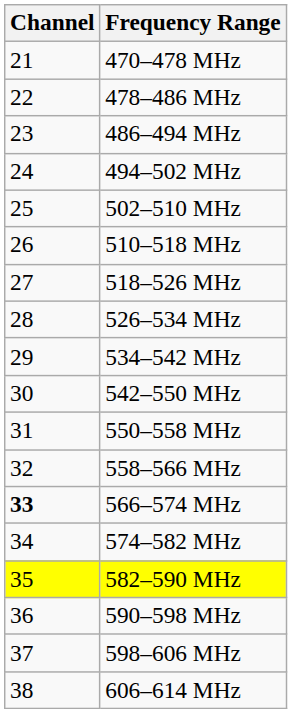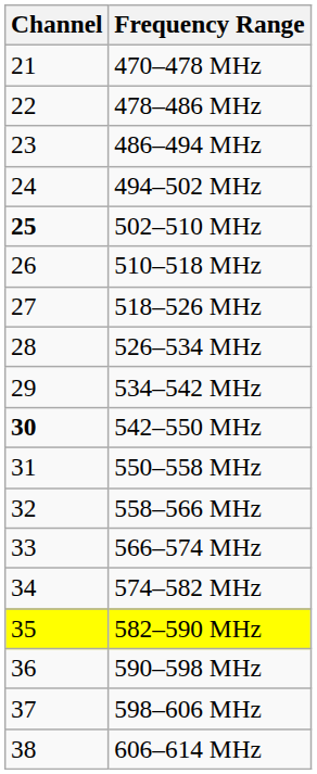502–510 MHz | Channel: normal -> bold
542–550 MHz | Channel: normal -> bold
566–574 MHz | Channel: bold -> normal
